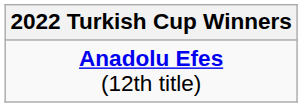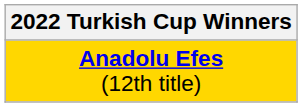row 2 | column 1: no background -> gold background
